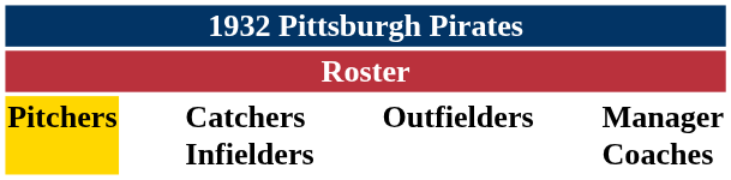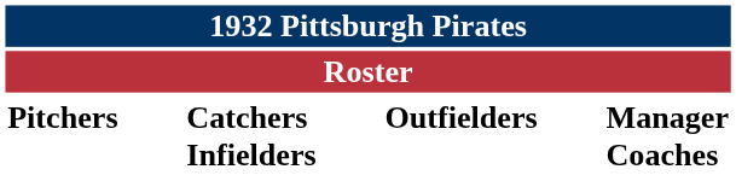Pitchers | column 1: gold background -> no background
